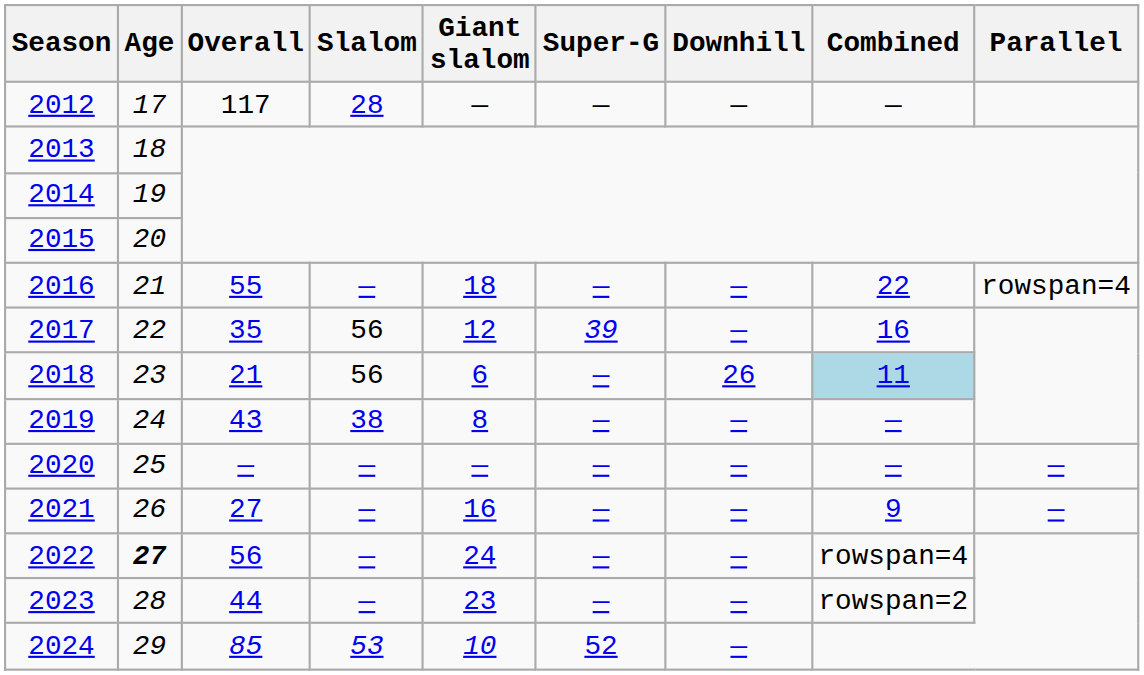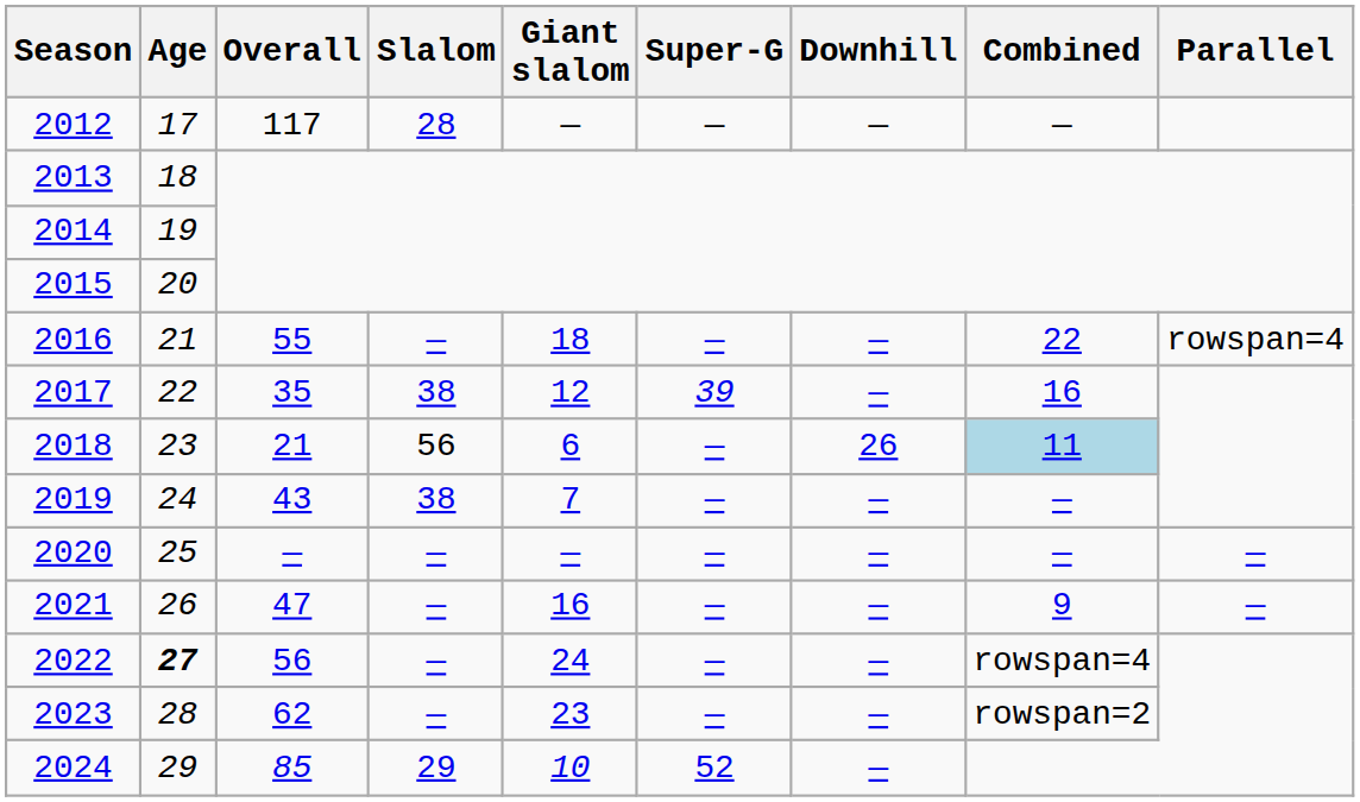2017 | Slalom: 56 -> 38
2019 | Giant slalom: 8 -> 7
2021 | Overall: 27 -> 47
2023 | Overall: 44 -> 62
2024 | Slalom: 53 -> 29
